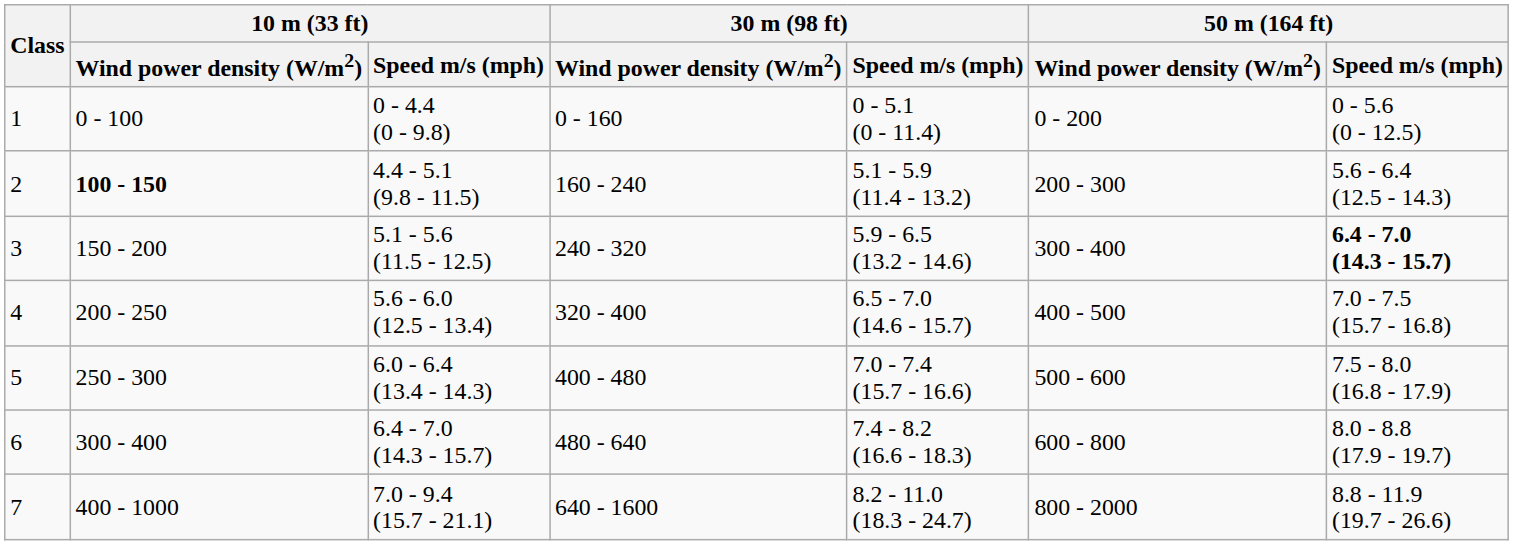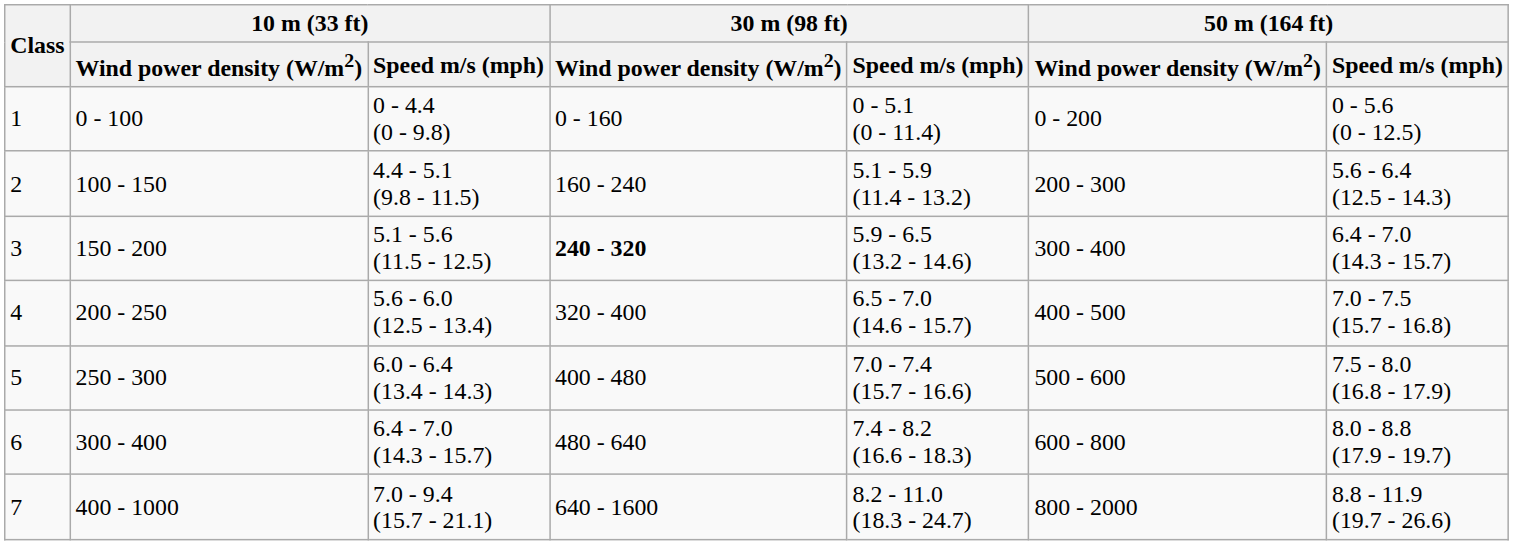2 | 10 m (33 ft) / Wind power density (W/m2): bold -> normal
3 | 30 m (98 ft) / Wind power density (W/m2): normal -> bold
3 | 50 m (164 ft) / Speed m/s (mph): bold -> normal
